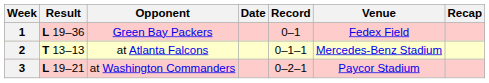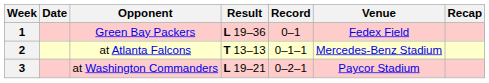columns swapped: Date <-> Result
